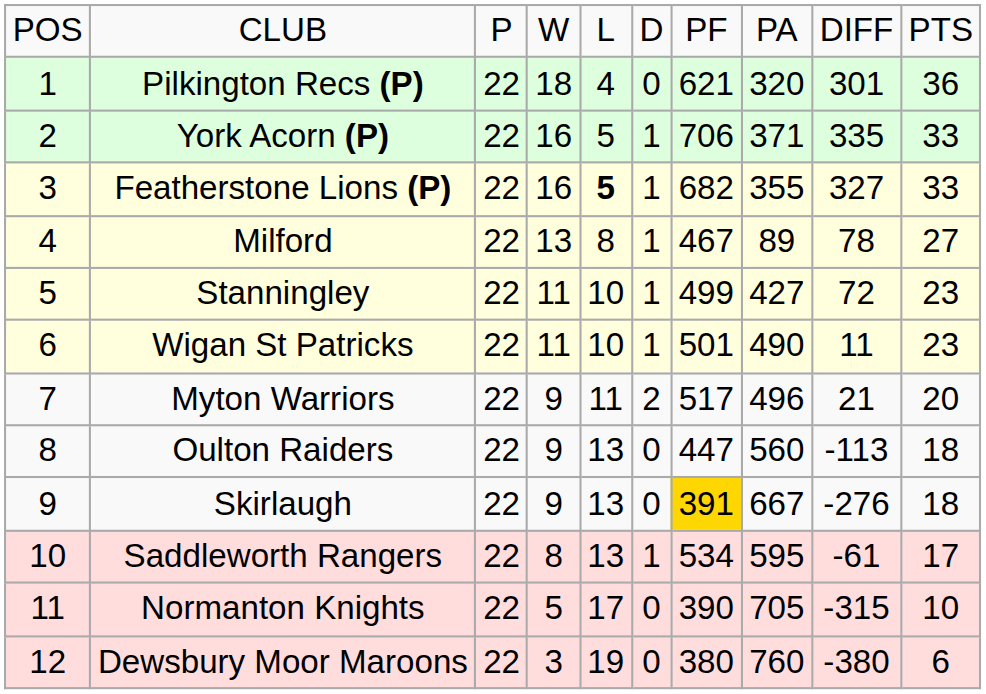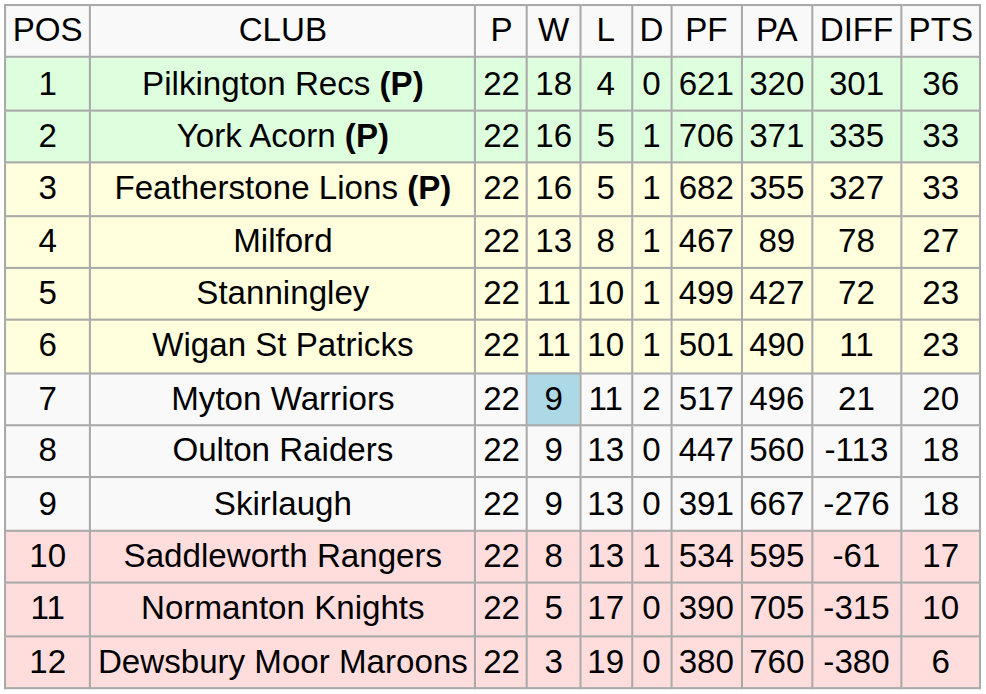Featherstone Lions (P) | column 5: bold -> normal
Myton Warriors | column 4: no background -> lightblue background
Skirlaugh | column 7: gold background -> no background
